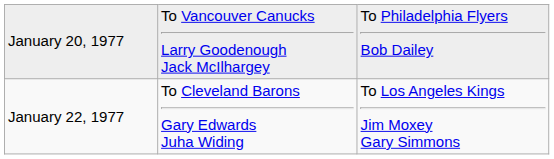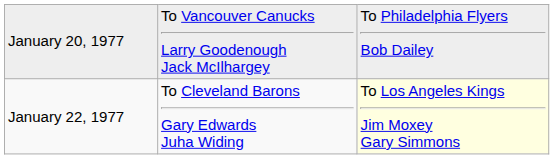January 22, 1977 | column 3: no background -> lightyellow background
